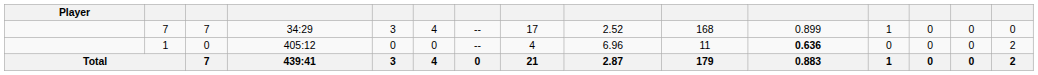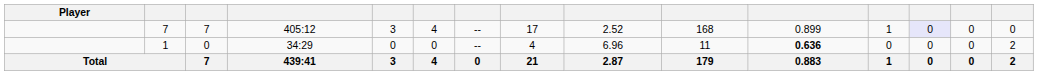row 2 | column 4: 34:29 -> 405:12
row 2 | column 13: no background -> lavender background
row 3 | column 4: 405:12 -> 34:29
